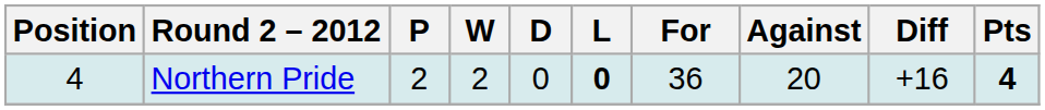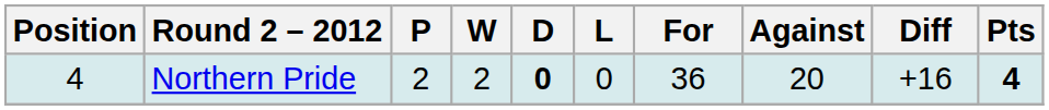Northern Pride | D: normal -> bold
Northern Pride | L: bold -> normal
